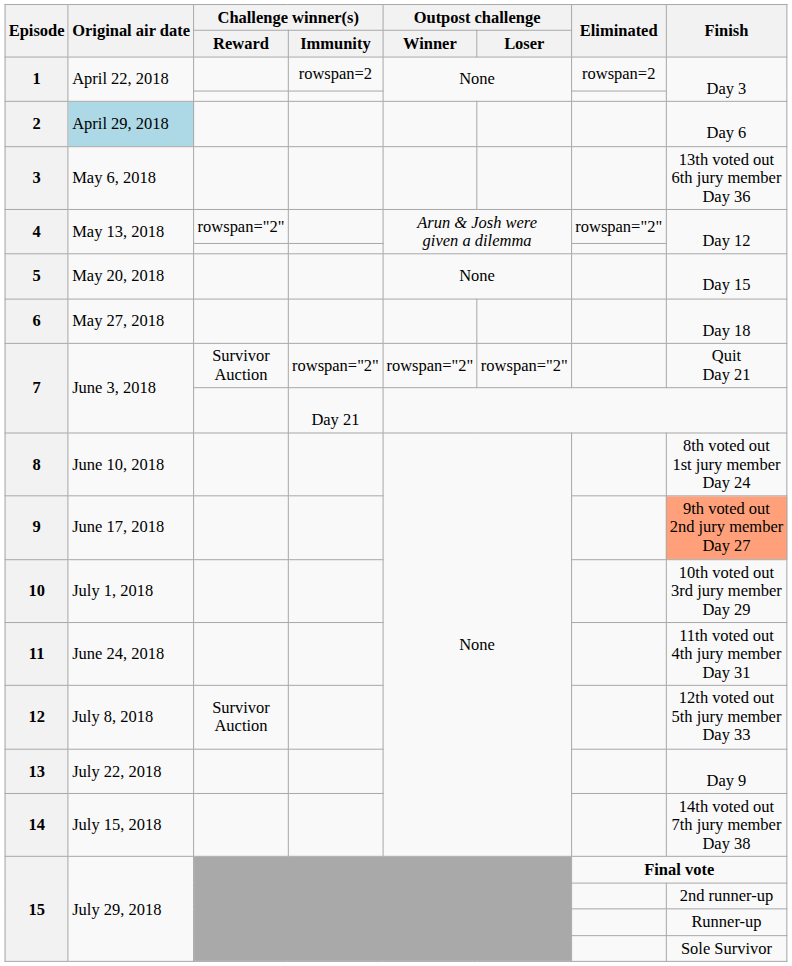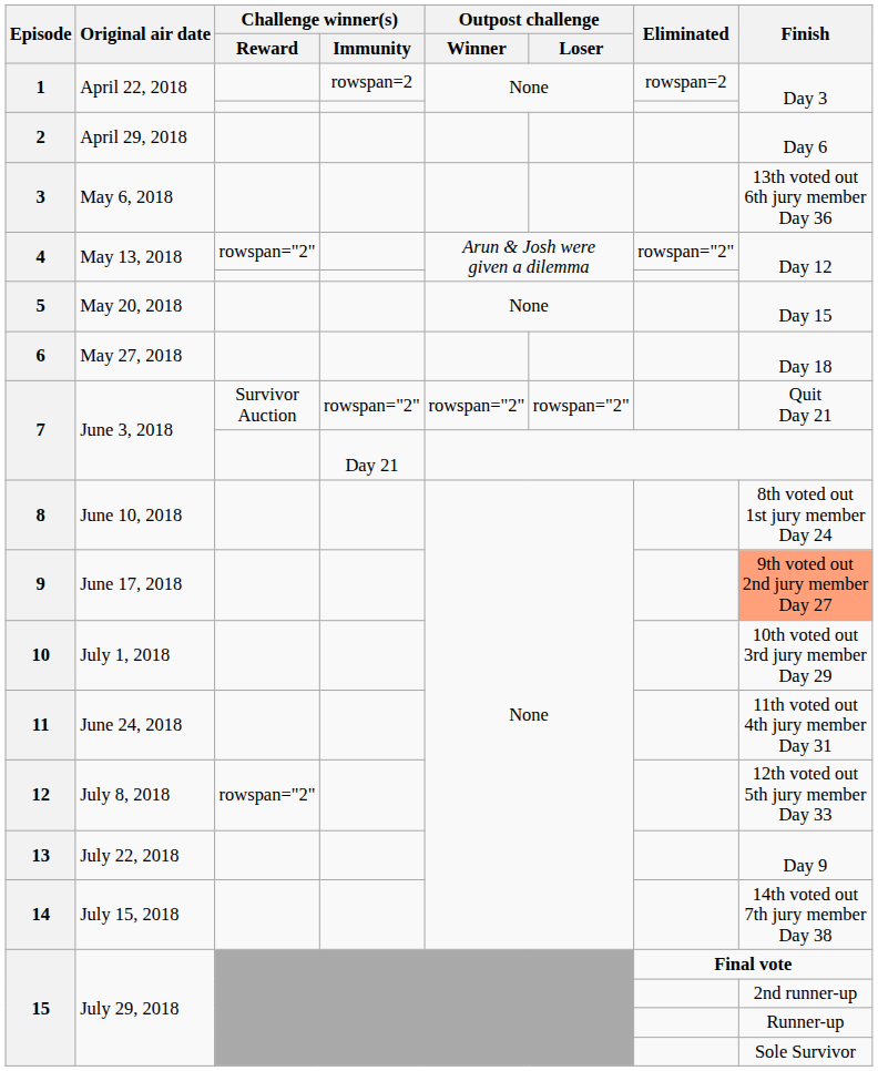2 | Original air date: lightblue background -> no background
12 | Challenge winner(s) / Reward: Survivor Auction -> rowspan="2"
